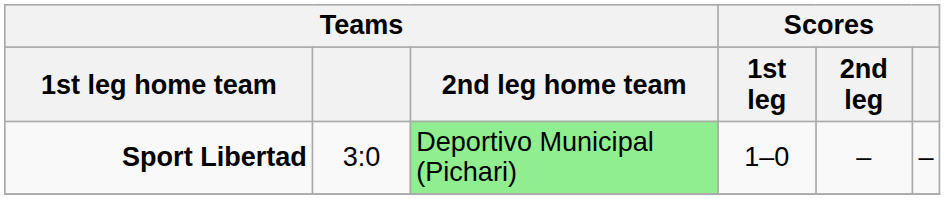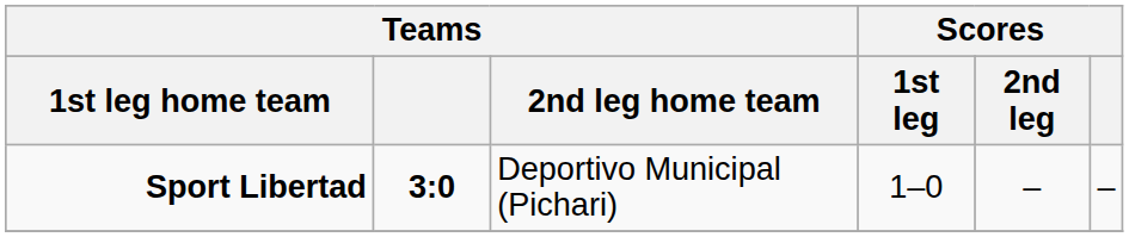Sport Libertad | Teams: normal -> bold
Sport Libertad | Teams / 2nd leg home team: lightgreen background -> no background
